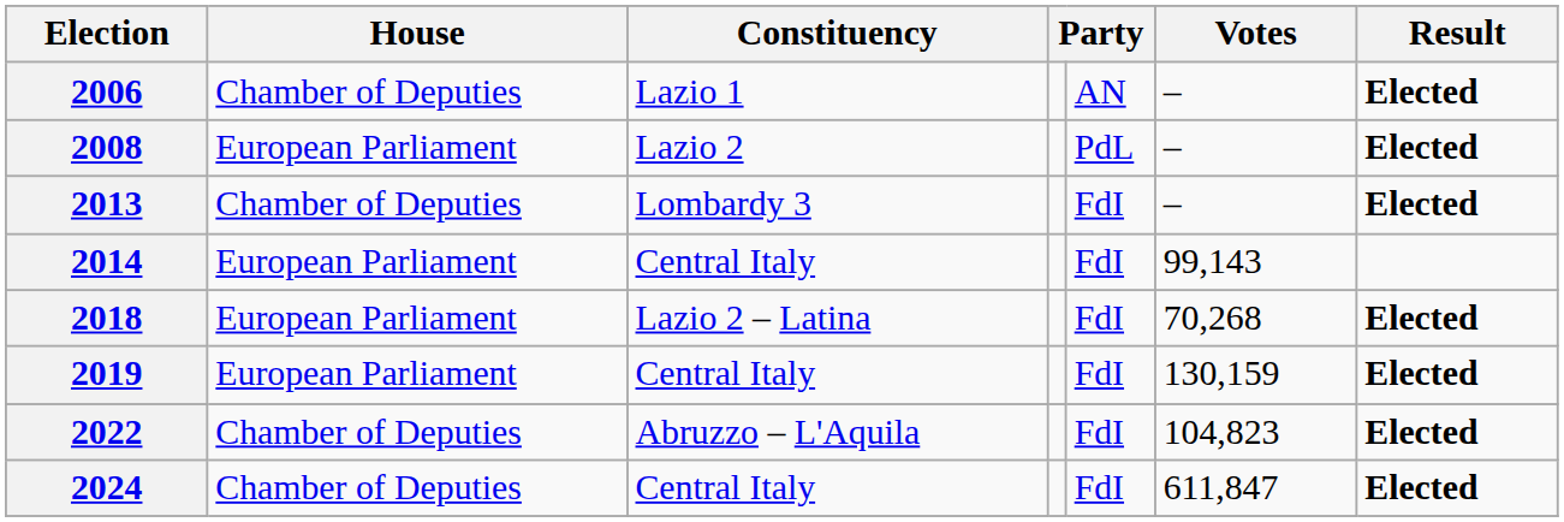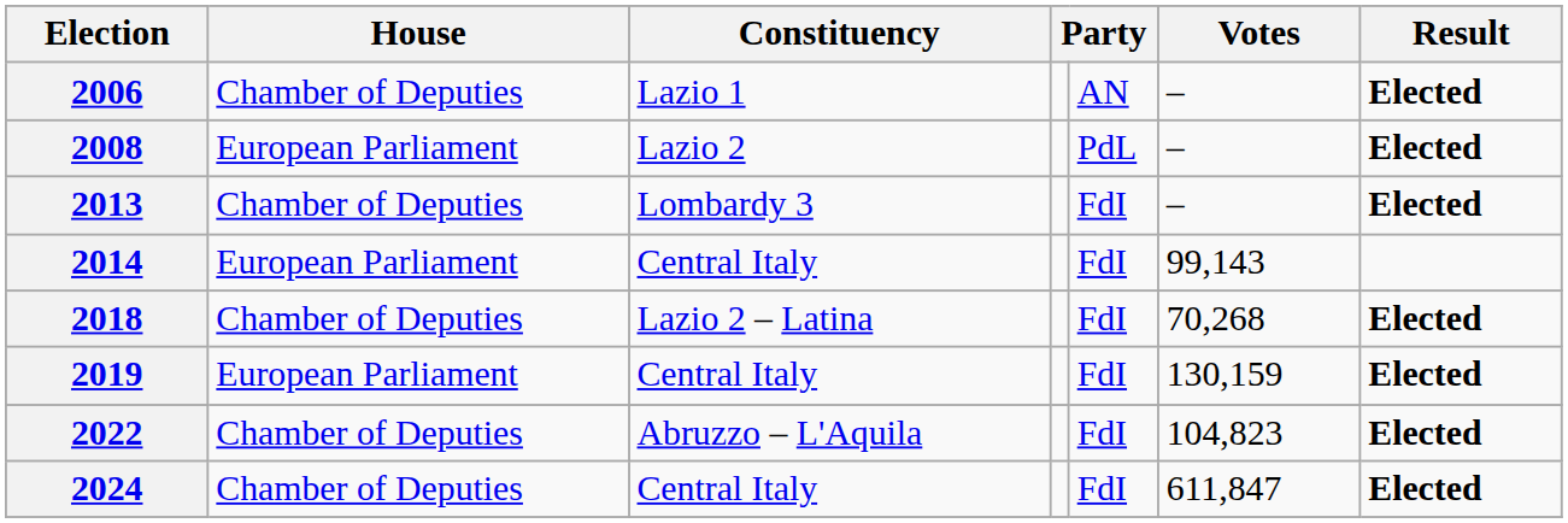2018 | House: European Parliament -> Chamber of Deputies
